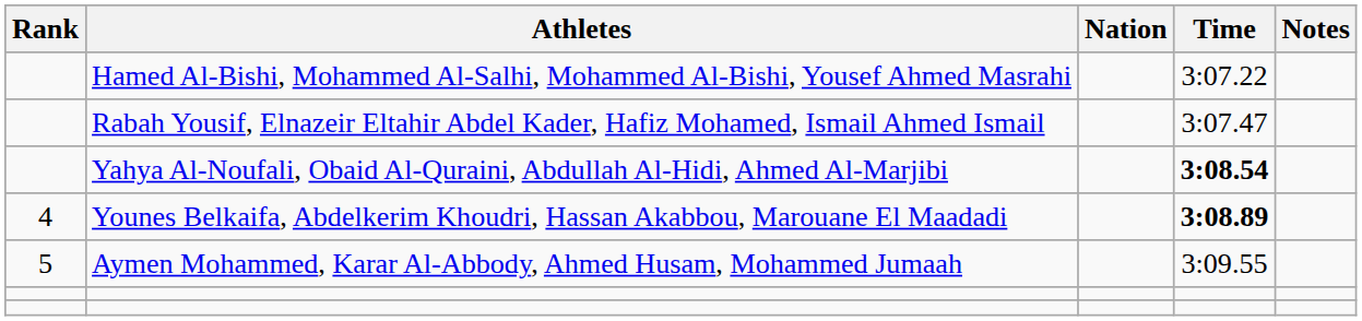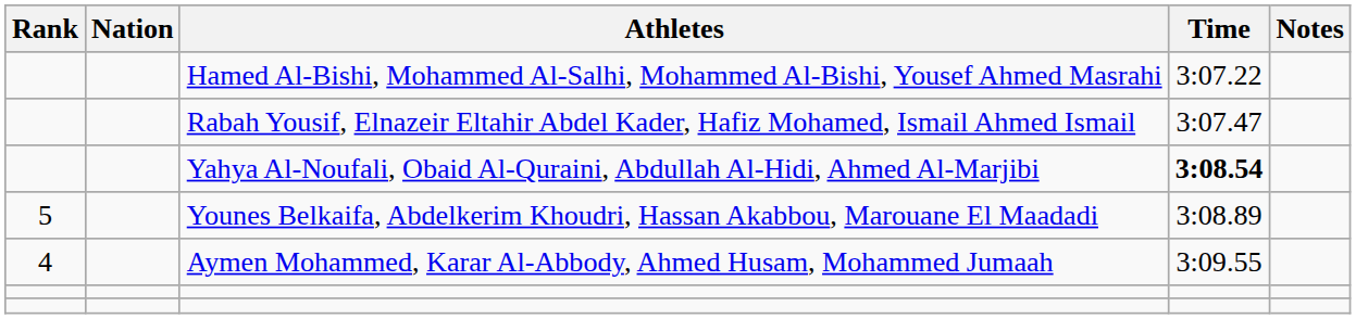columns swapped: Nation <-> Athletes
row 5 | Rank: 4 -> 5
row 5 | Time: bold -> normal
row 6 | Rank: 5 -> 4
